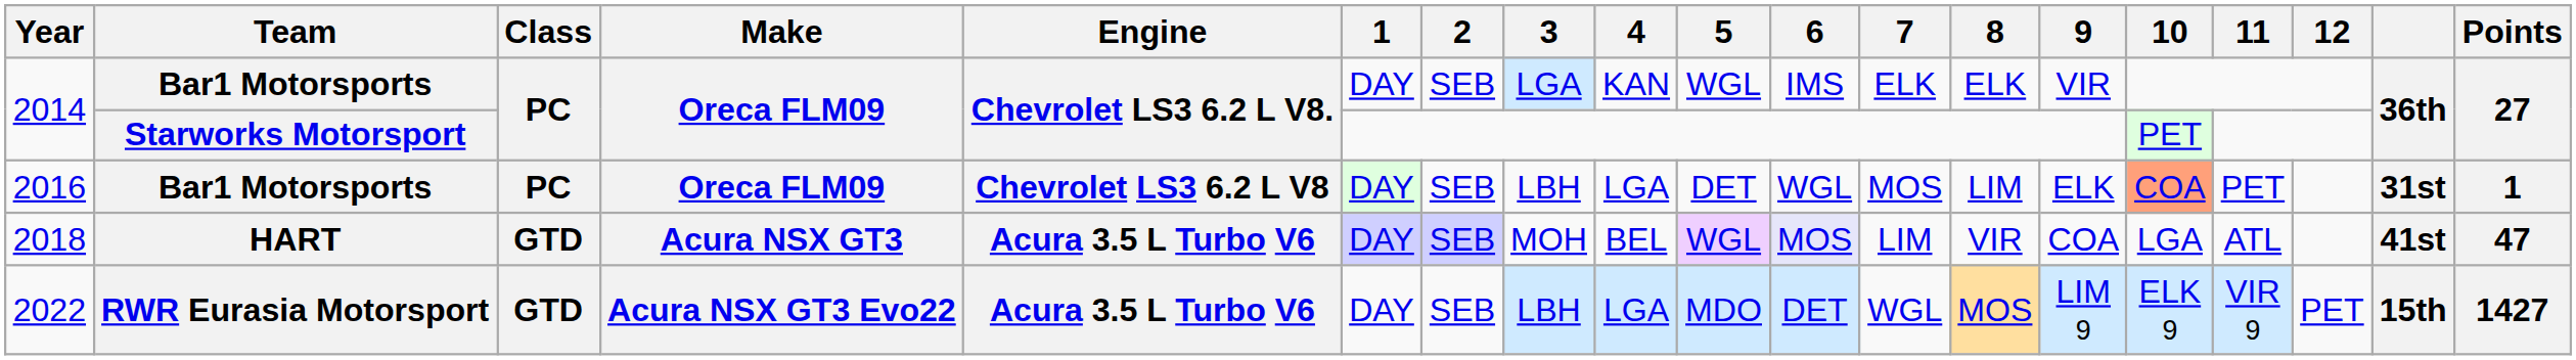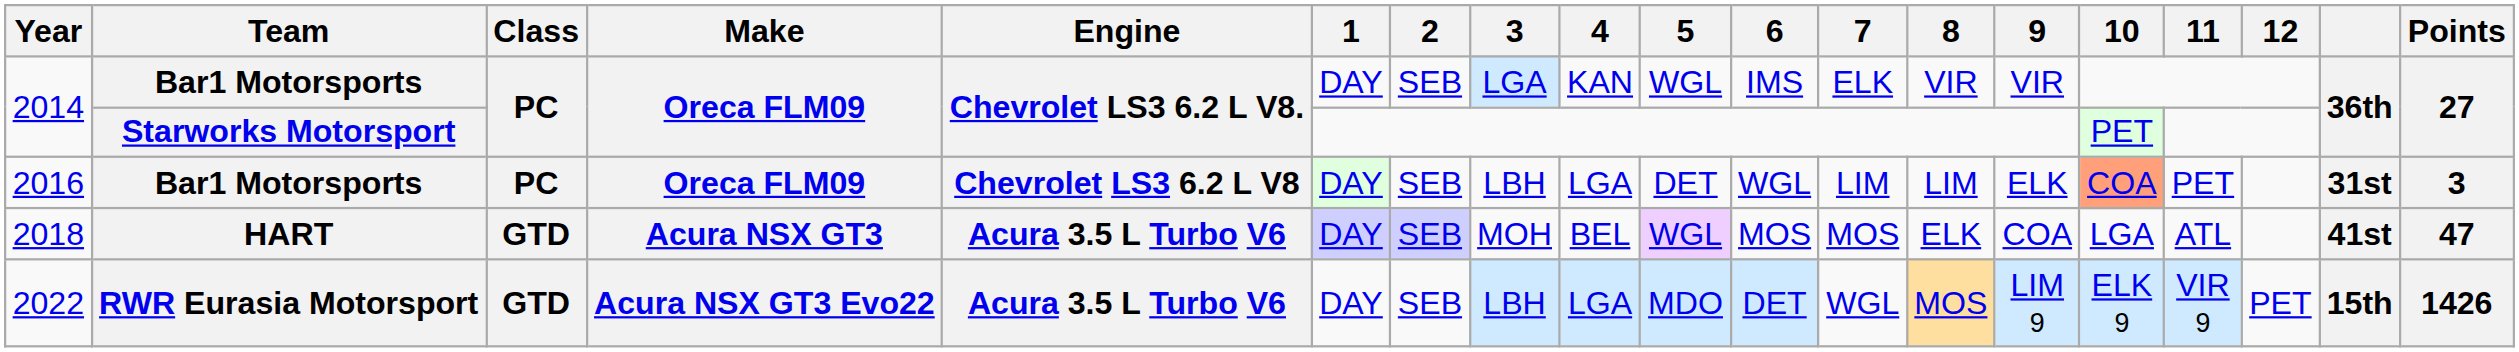2014 / Bar1 Motorsports | 8: ELK -> VIR
2016 | 7: MOS -> LIM
2016 | Points: 1 -> 3
2018 | 6: lavender background -> no background
2018 | 7: LIM -> MOS
2018 | 8: VIR -> ELK
2022 | Points: 1427 -> 1426
